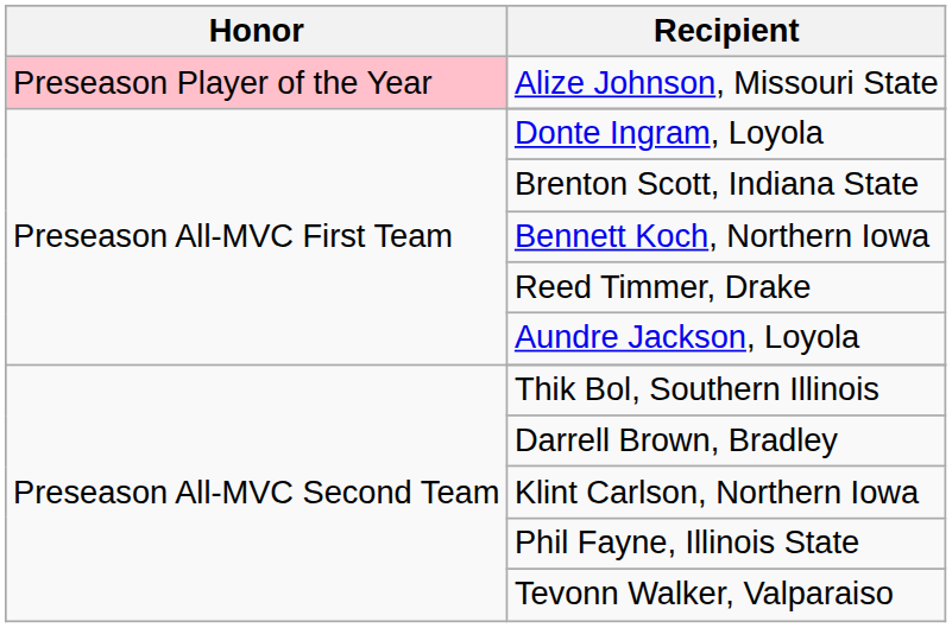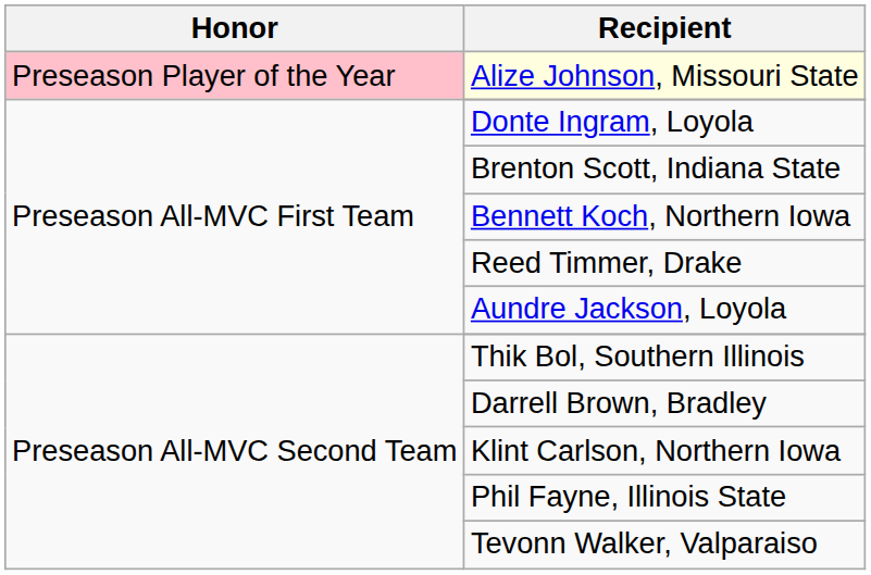row 2 | Recipient: no background -> lightyellow background
